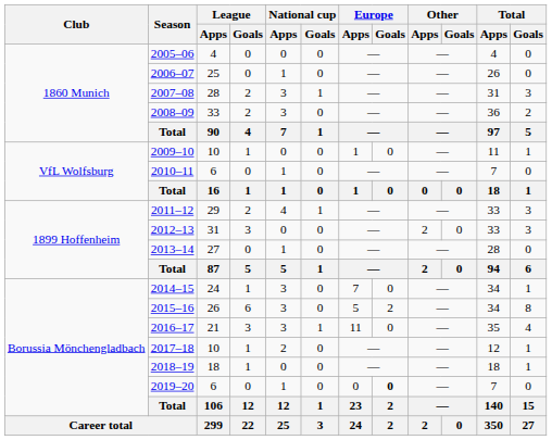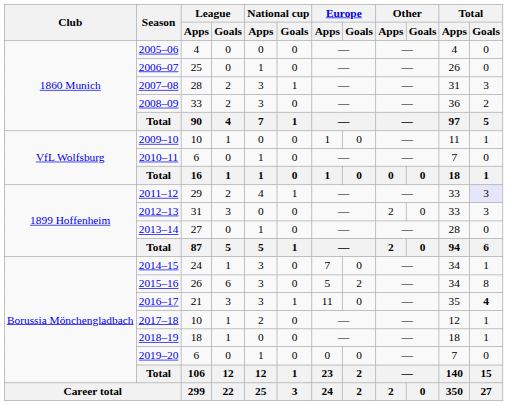2011–12 | Total / Goals: no background -> lavender background
2016–17 | Total / Goals: normal -> bold
2019–20 | Europe / Goals: bold -> normal
